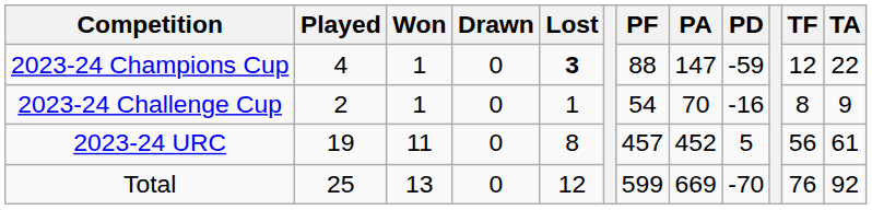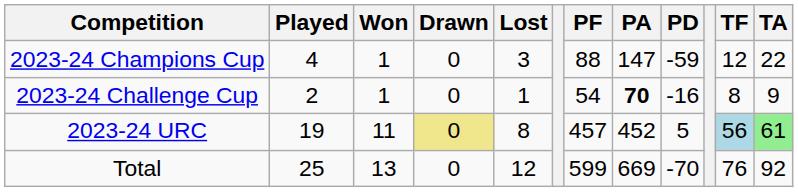2023-24 Champions Cup | Lost: bold -> normal
2023-24 Challenge Cup | PA: normal -> bold
2023-24 URC | Drawn: no background -> khaki background
2023-24 URC | TF: no background -> lightblue background
2023-24 URC | TA: no background -> lightgreen background
